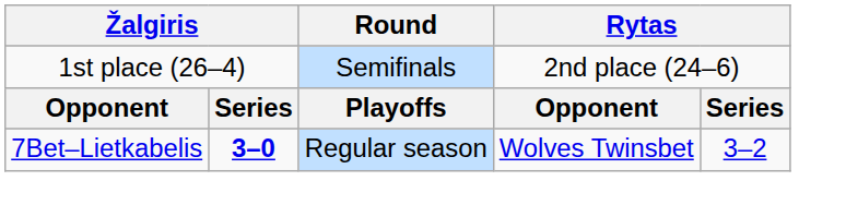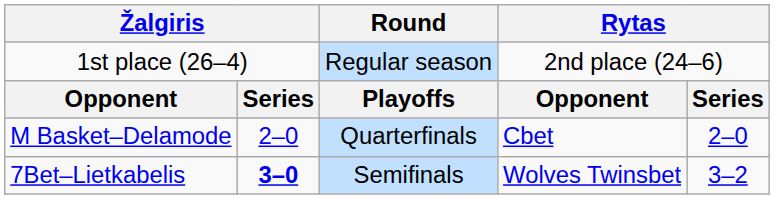1st place (26–4) | Round: Semifinals -> Regular season
+ row: M Basket–Delamode | 2–0 | Quarterfinals | Cbet | 2–0
7Bet–Lietkabelis | Round: Regular season -> Semifinals
